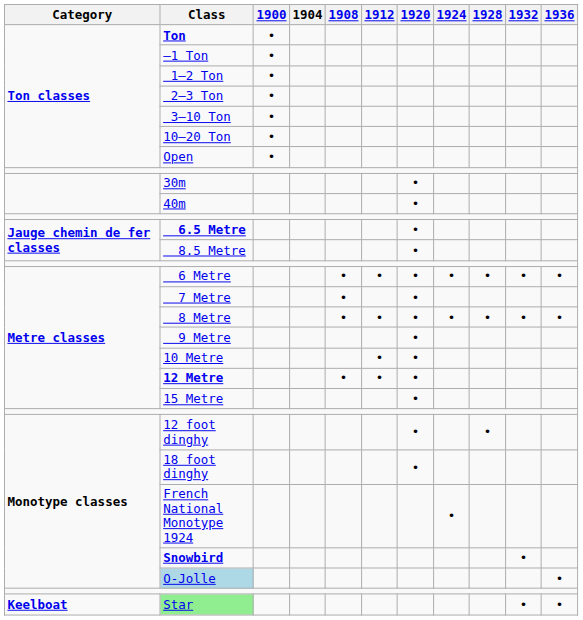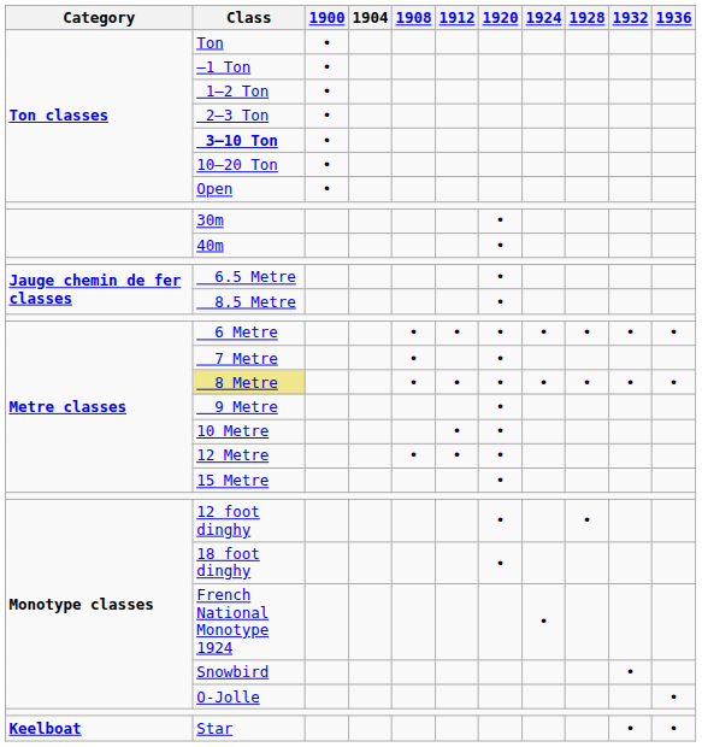Ton | Class: bold -> normal
3–10 Ton | Class: normal -> bold
6.5 Metre | Class: bold -> normal
8 Metre | Class: no background -> khaki background
12 Metre | Class: bold -> normal
Snowbird | Class: bold -> normal
O-Jolle | Class: lightblue background -> no background
Star | Class: lightgreen background -> no background
